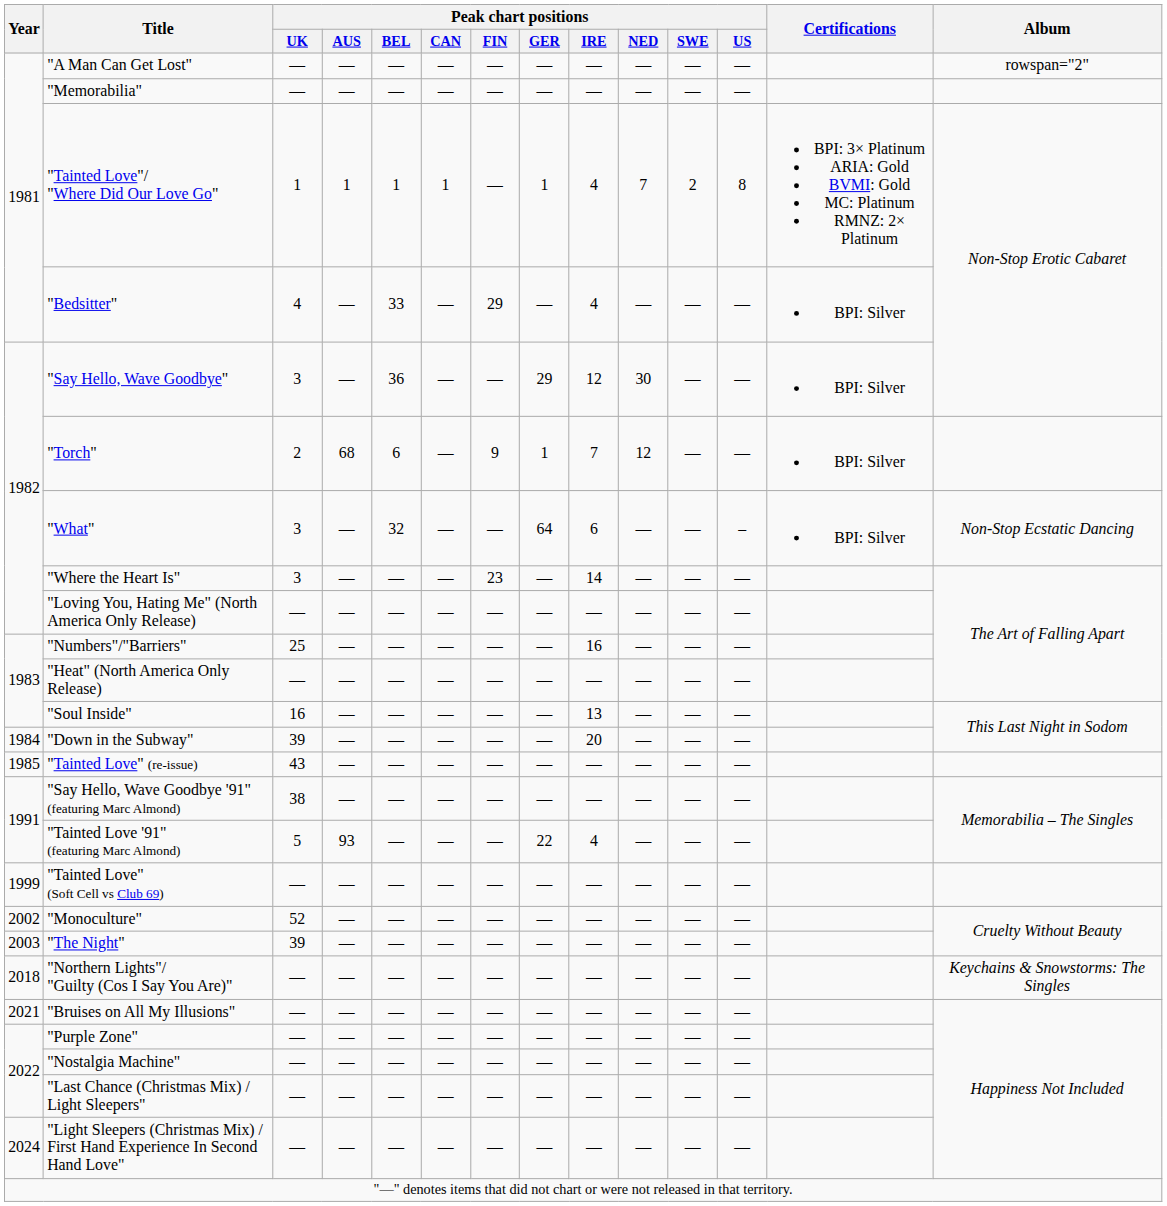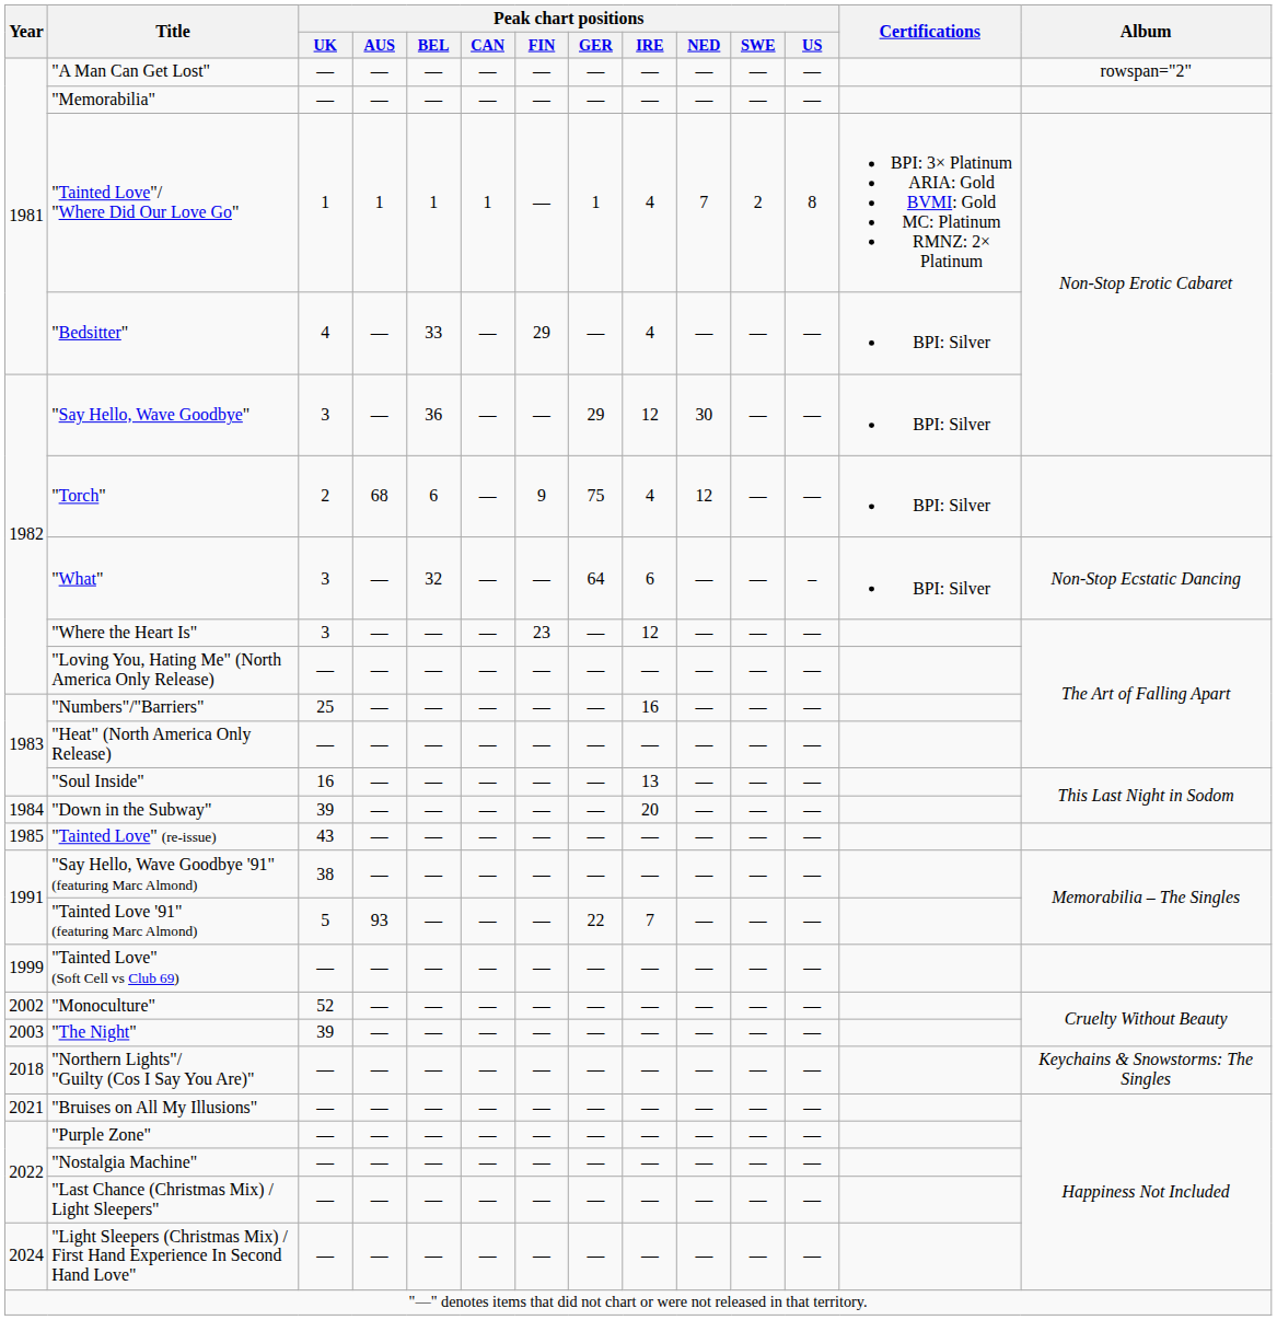"Torch" | Peak chart positions / GER: 1 -> 75
"Torch" | Peak chart positions / IRE: 7 -> 4
"Where the Heart Is" | Peak chart positions / IRE: 14 -> 12
"Tainted Love '91" (featuring Marc Almond) | Peak chart positions / IRE: 4 -> 7
